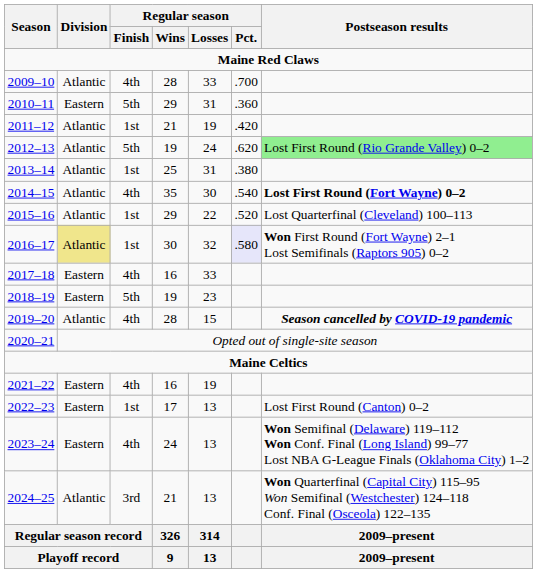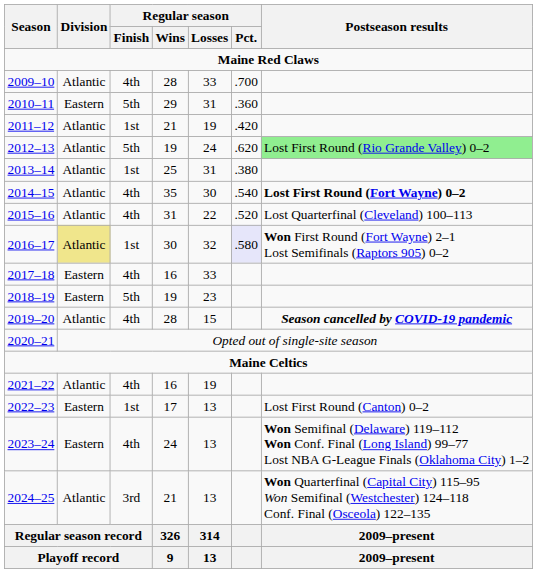2015–16 | Regular season / Finish: 1st -> 4th
2015–16 | Regular season / Wins: 29 -> 31
2021–22 | Division: Eastern -> Atlantic
